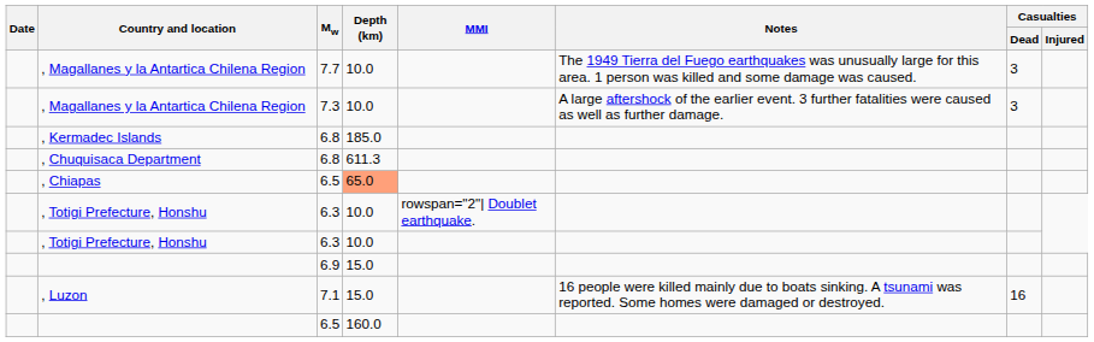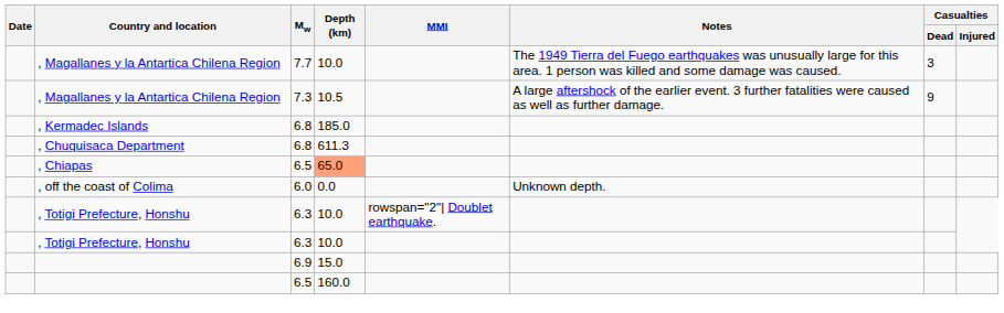, Magallanes y la Antartica Chilena Region / 7.3 | Depth (km): 10.0 -> 10.5
, Magallanes y la Antartica Chilena Region / 7.3 | Casualties / Dead: 3 -> 9
+ row: , off the coast of Colima | 6.0 | 0.0 | Unknown depth.
- row: , Luzon | 7.1 | 15.0 | 16 people were killed mainly due to boats sinking. A tsunami was reported. Some homes were damaged or destroyed. | 16
